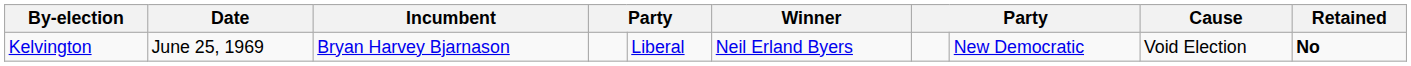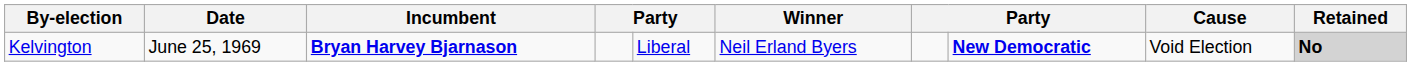Kelvington | Incumbent: normal -> bold
Kelvington | column 8: normal -> bold
Kelvington | Retained: no background -> lightgrey background
